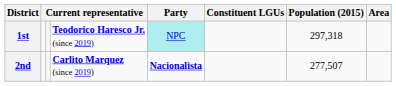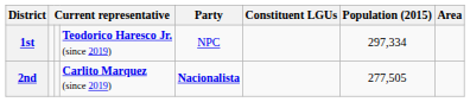1st | Party: paleturquoise background -> no background
1st | Population (2015): 297,318 -> 297,334
2nd | Population (2015): 277,507 -> 277,505
